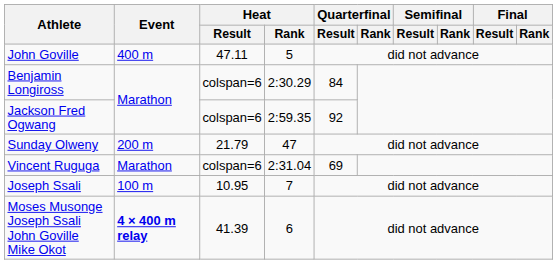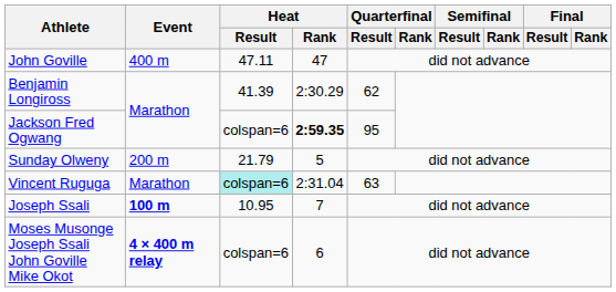John Goville | Heat / Rank: 5 -> 47
Benjamin Longiross | Heat / Result: colspan=6 -> 41.39
Benjamin Longiross | Quarterfinal / Result: 84 -> 62
Jackson Fred Ogwang | Heat / Rank: normal -> bold
Jackson Fred Ogwang | Quarterfinal / Result: 92 -> 95
Sunday Olweny | Heat / Rank: 47 -> 5
Vincent Ruguga | Heat / Result: no background -> paleturquoise background
Vincent Ruguga | Quarterfinal / Result: 69 -> 63
Joseph Ssali | Event: normal -> bold
Moses Musonge Joseph Ssali John Goville Mike Okot | Heat / Result: 41.39 -> colspan=6
